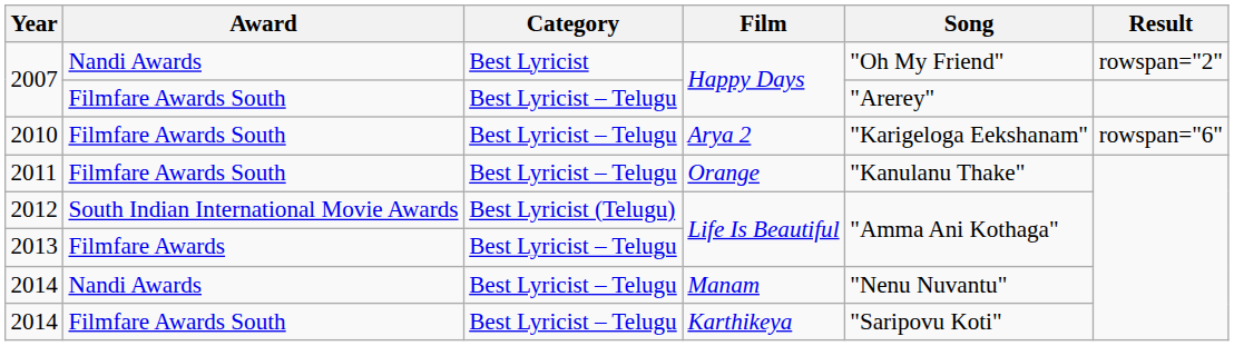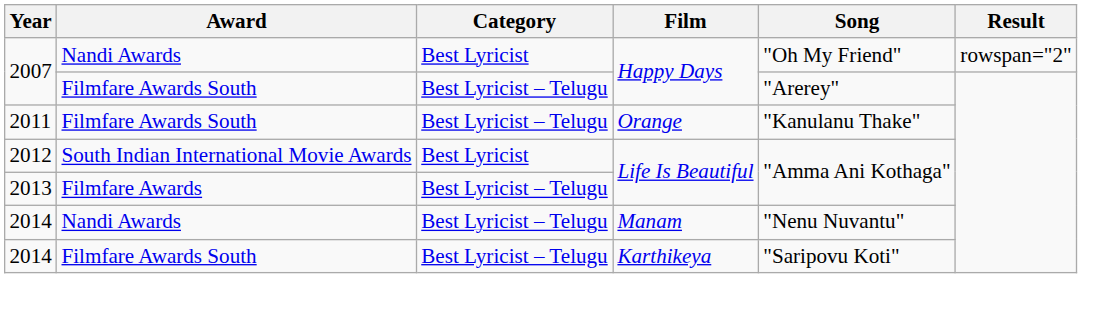- row: 2010 | Filmfare Awards South | Best Lyricist – Telugu | Arya 2 | "Karigeloga Eekshanam" | rowspan="6"
2012 | Category: Best Lyricist (Telugu) -> Best Lyricist
